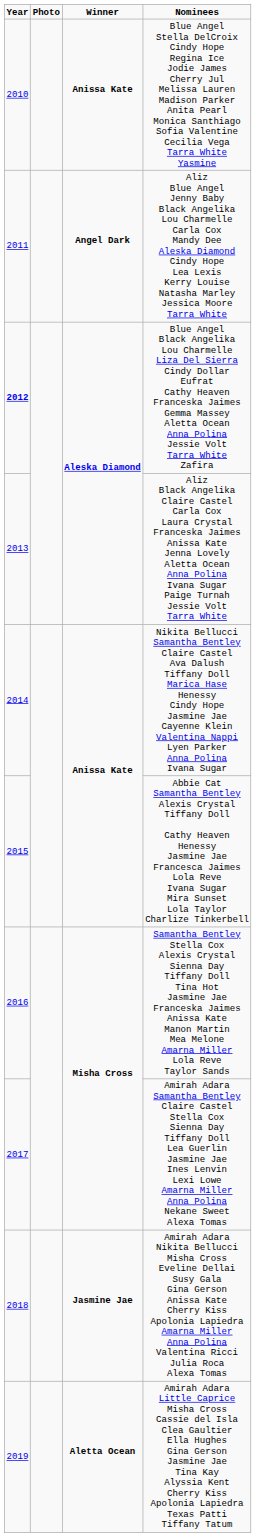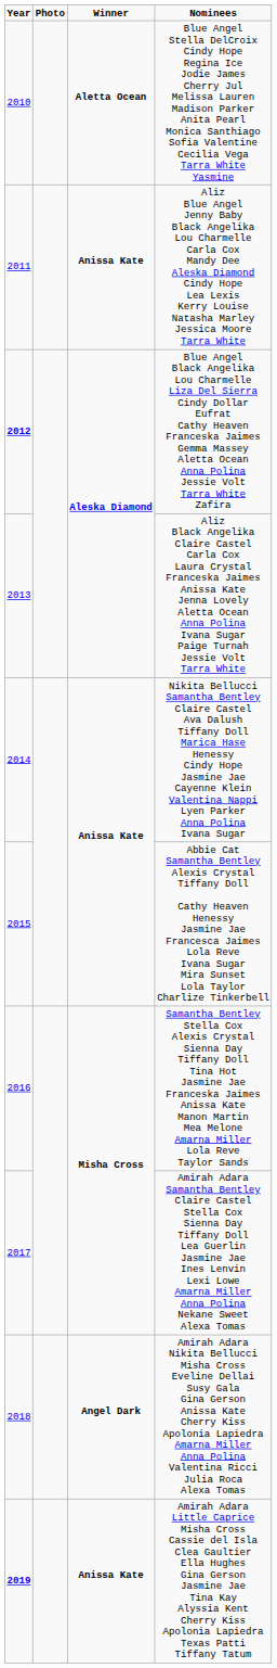row 2 | Winner: Anissa Kate -> Aletta Ocean
row 3 | Winner: Angel Dark -> Anissa Kate
row 10 | Winner: Jasmine Jae -> Angel Dark
row 11 | Year: normal -> bold
row 11 | Winner: Aletta Ocean -> Anissa Kate
